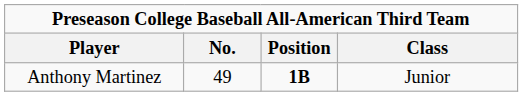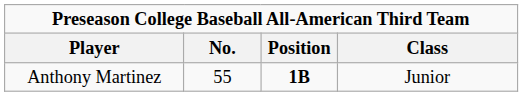Anthony Martinez | No.: 49 -> 55
